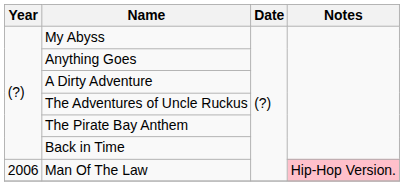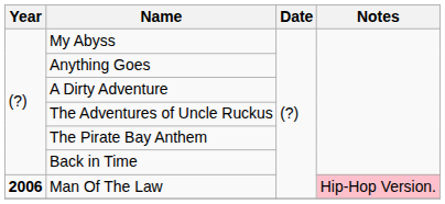Man Of The Law | Year: normal -> bold
